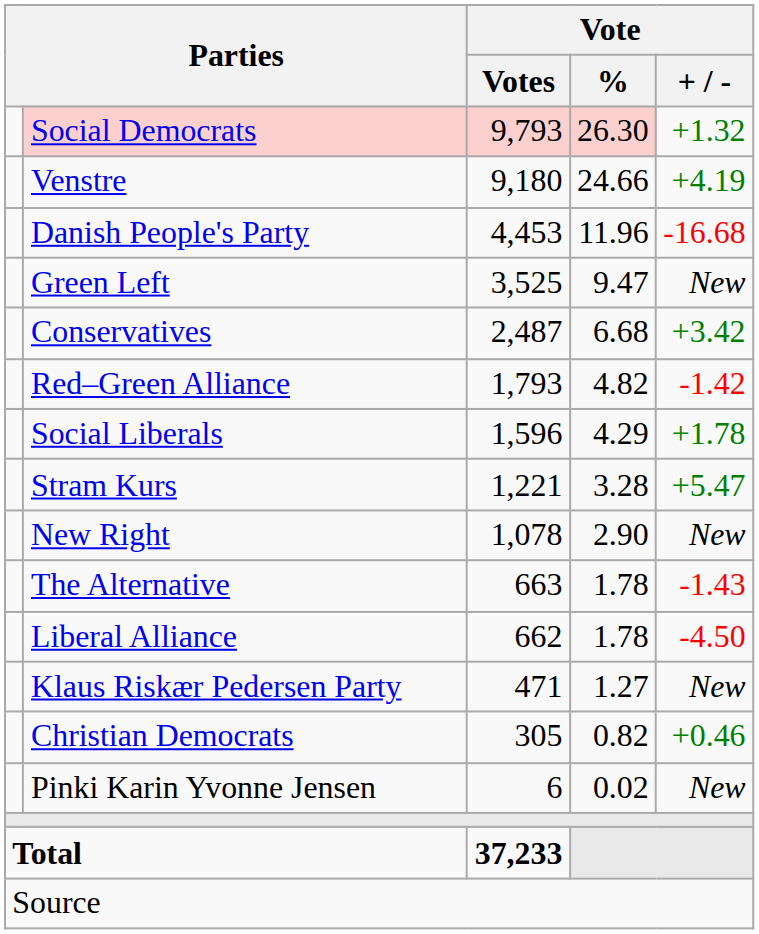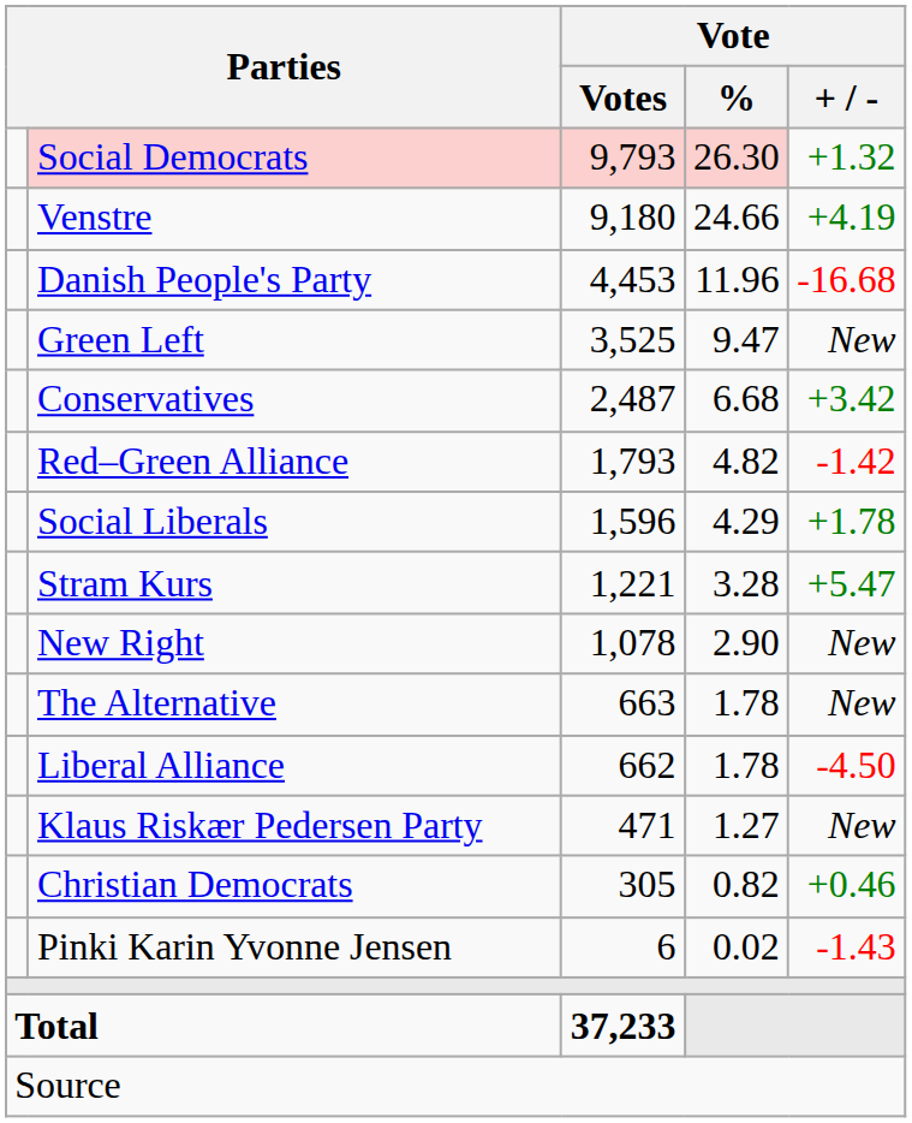The Alternative | Vote / + / -: -1.43 -> New
Pinki Karin Yvonne Jensen | Vote / + / -: New -> -1.43
